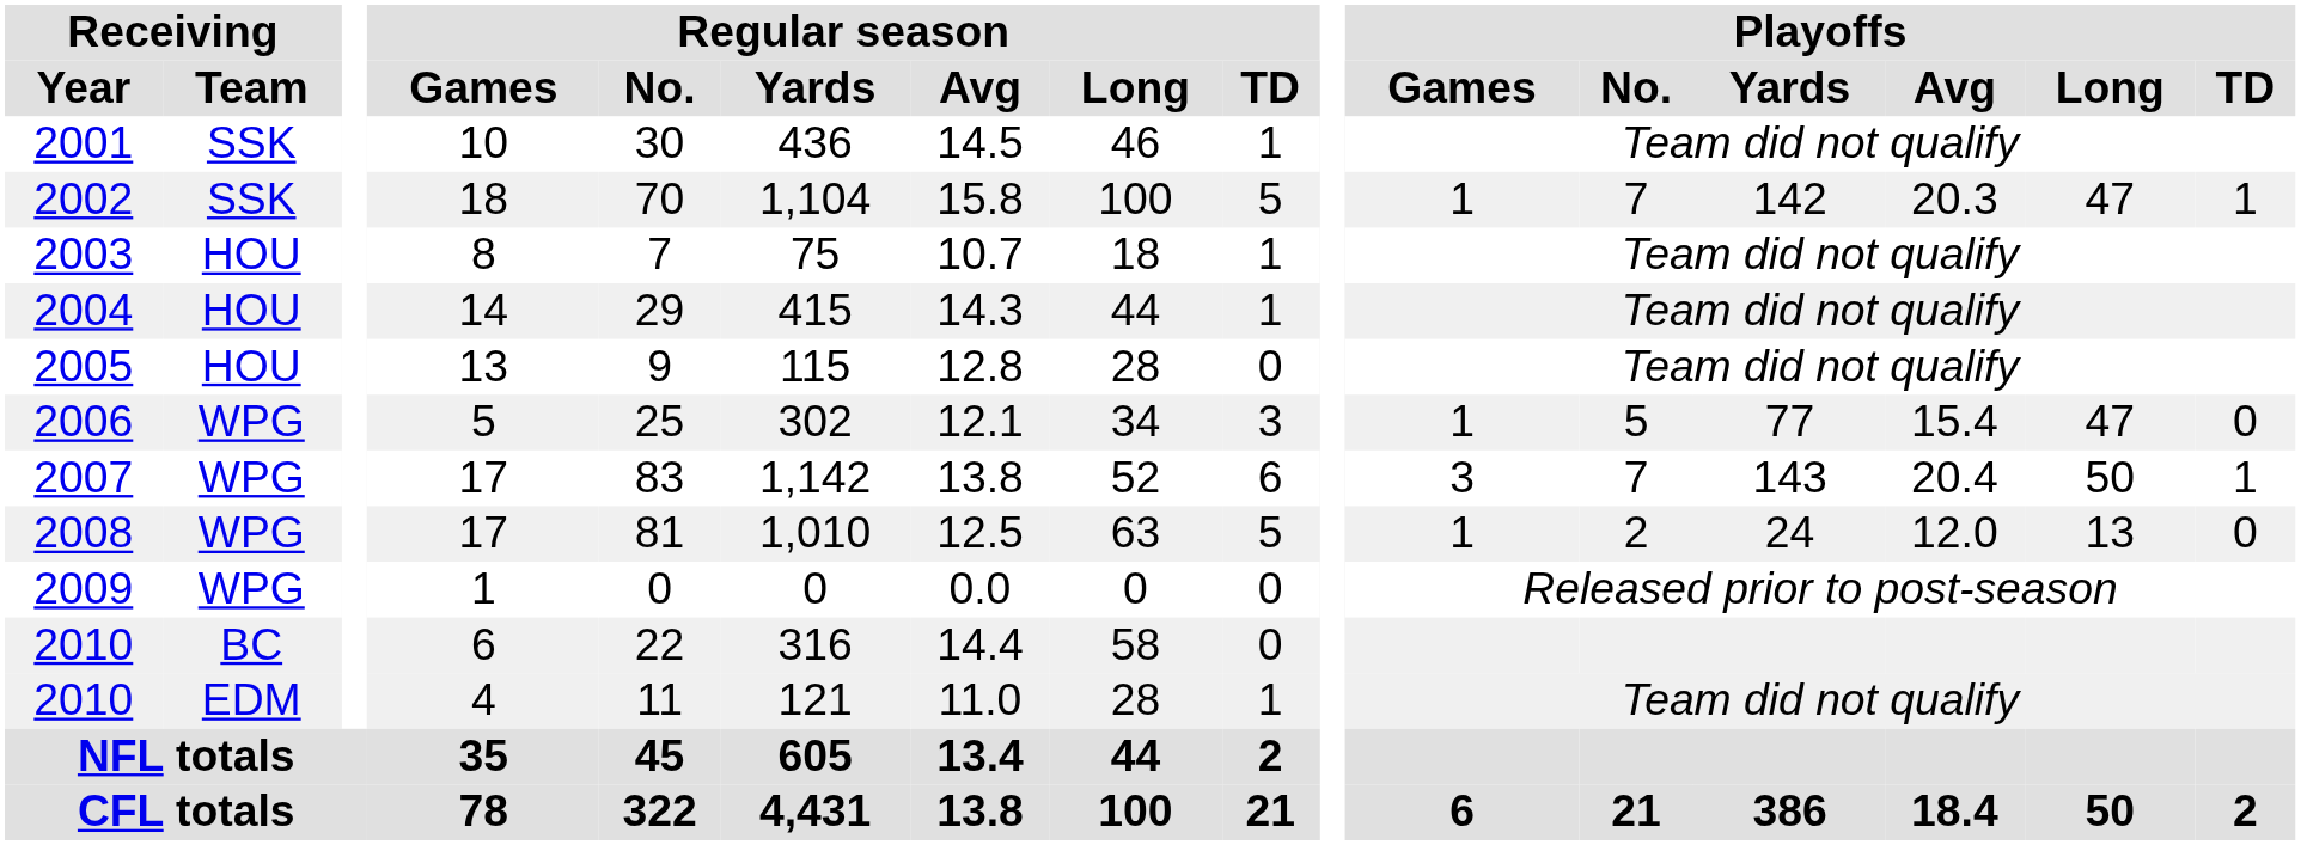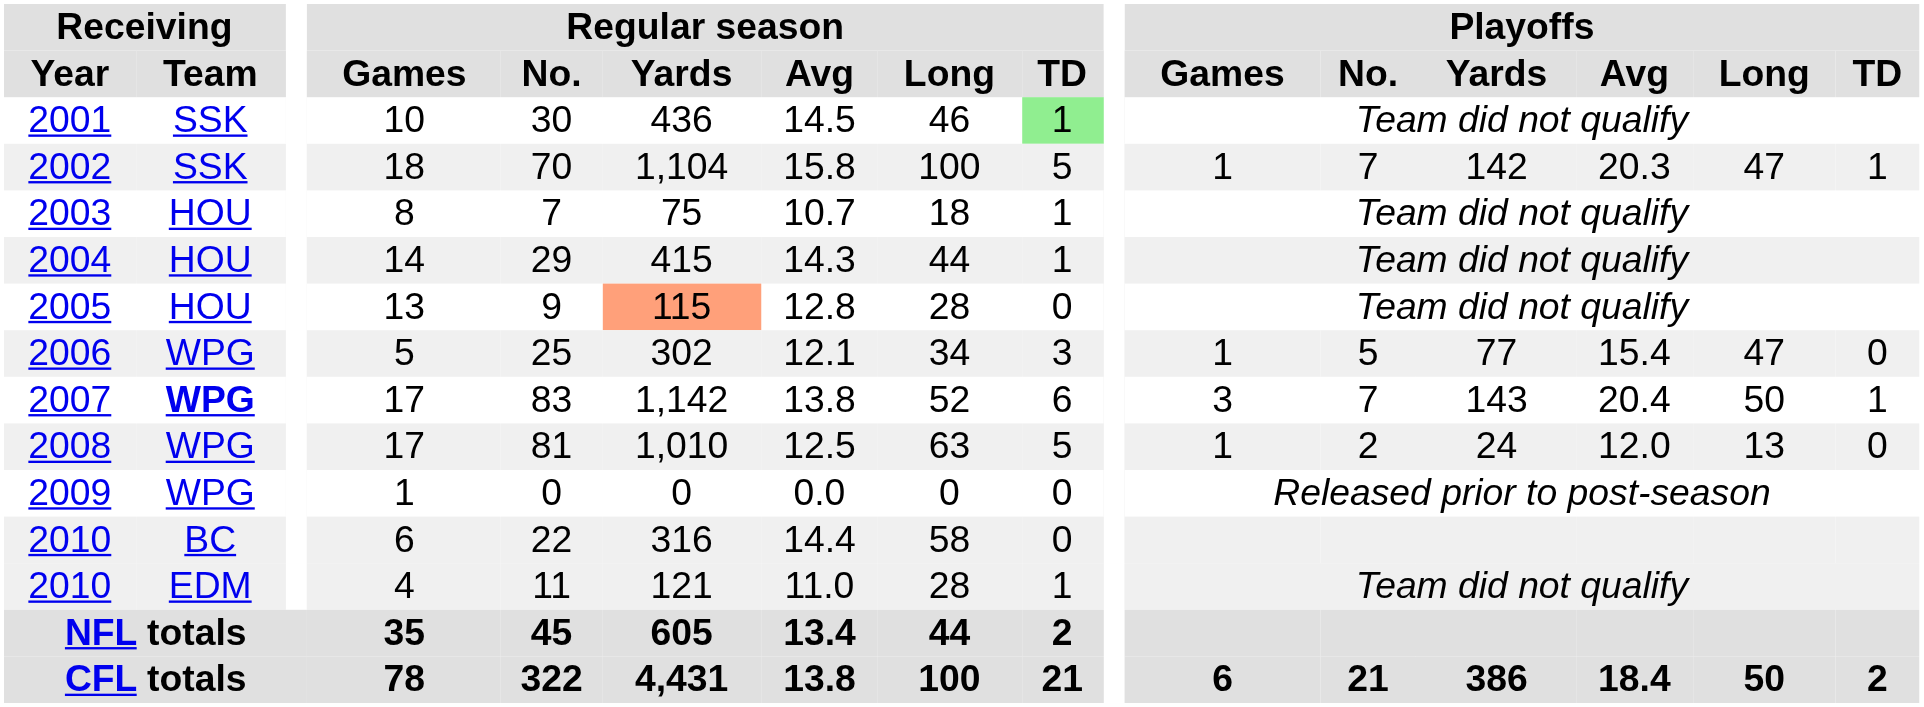2001 | Regular season / TD: no background -> lightgreen background
2005 | Regular season / Yards: no background -> lightsalmon background
2007 | Receiving / Team: normal -> bold
